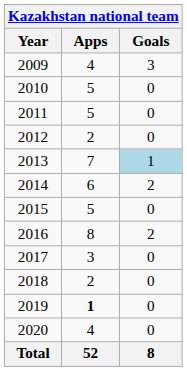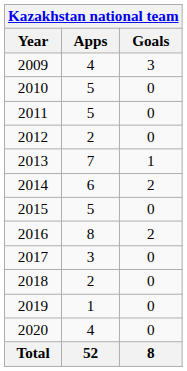2013 | Goals: lightblue background -> no background
2019 | Apps: bold -> normal
